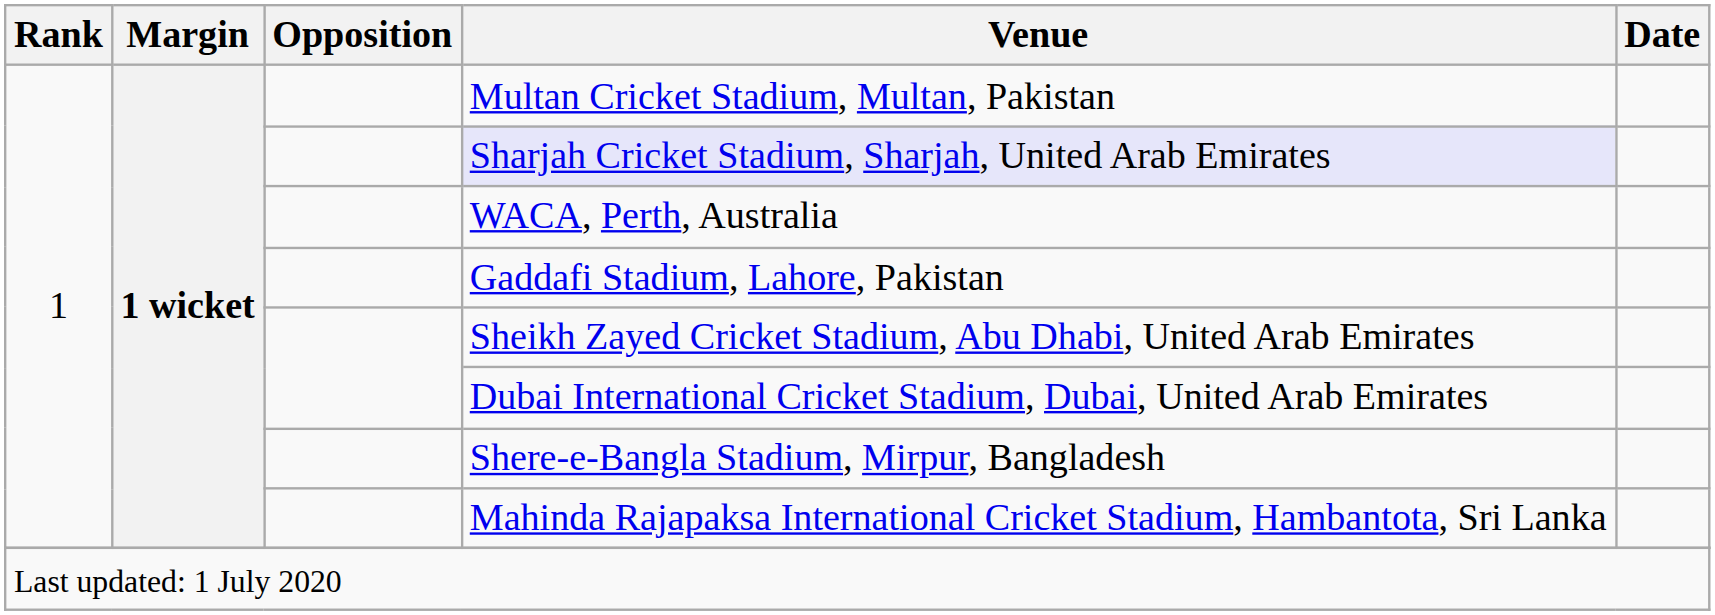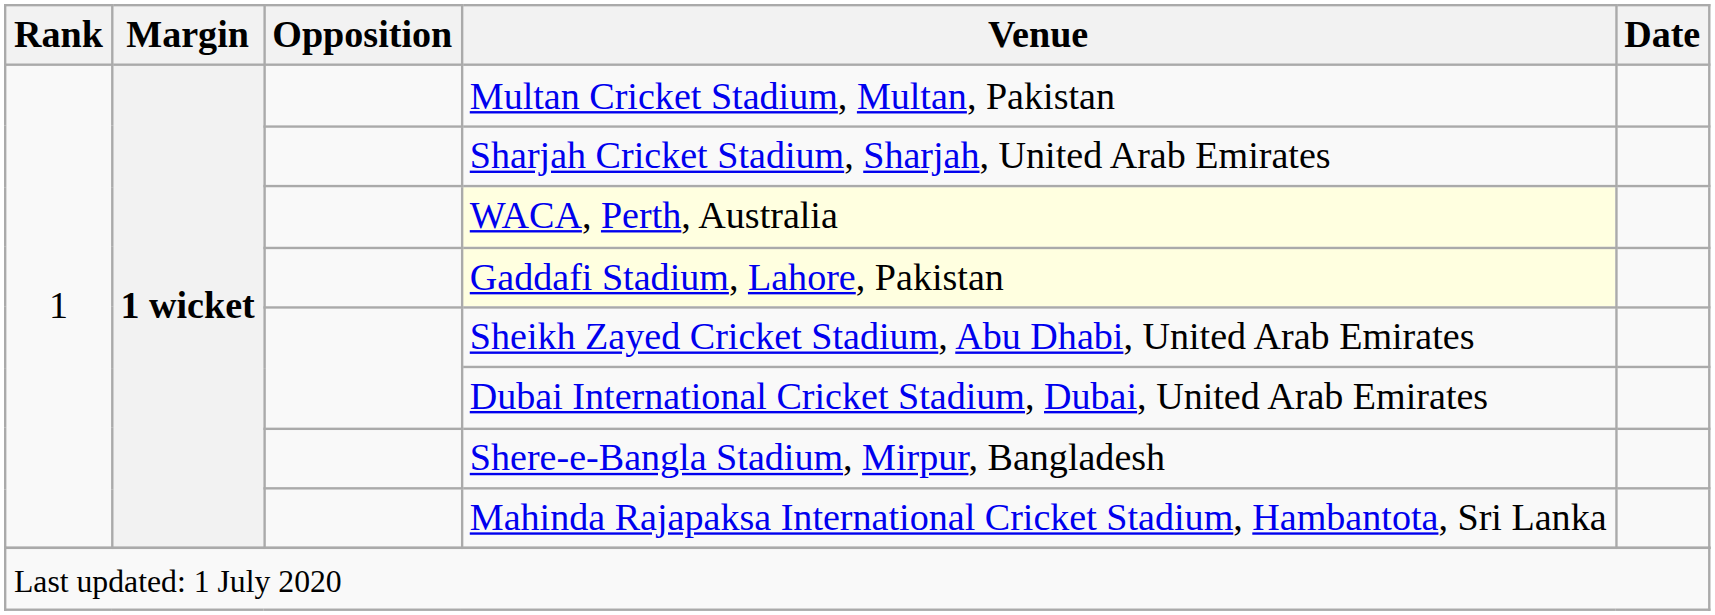Sharjah Cricket Stadium, Sharjah, United Arab Emirates | Venue: lavender background -> no background
WACA, Perth, Australia | Venue: no background -> lightyellow background
Gaddafi Stadium, Lahore, Pakistan | Venue: no background -> lightyellow background
